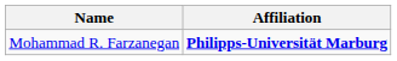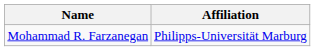Mohammad R. Farzanegan | Affiliation: bold -> normal
